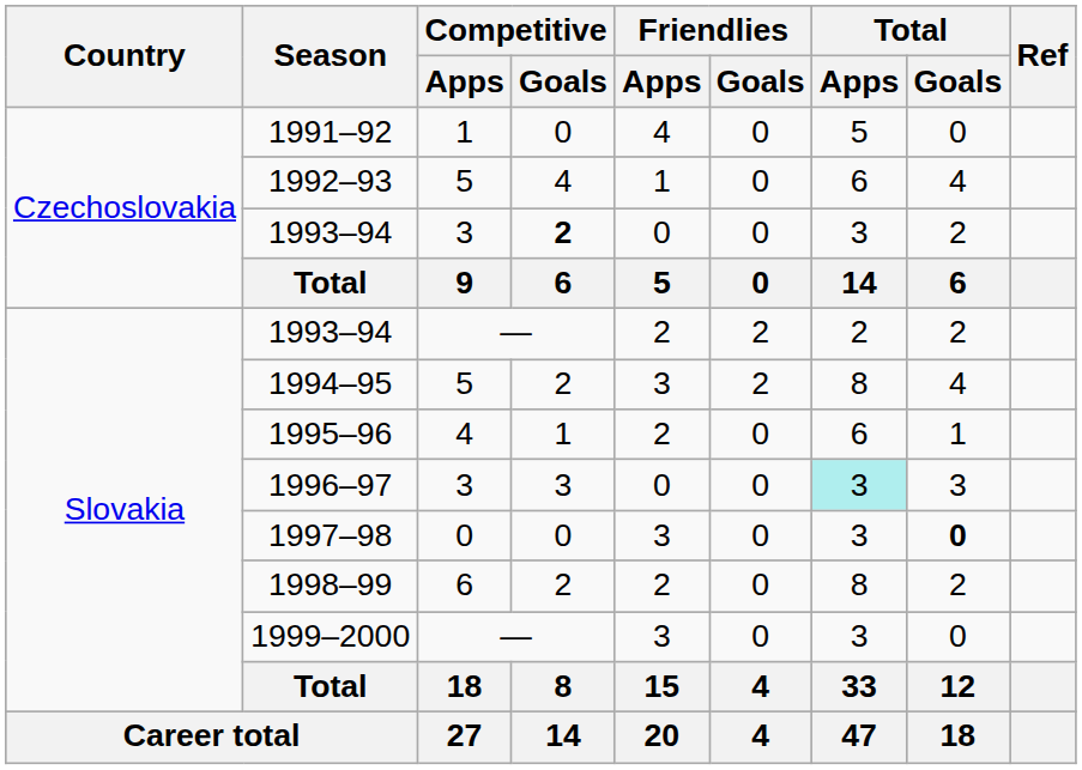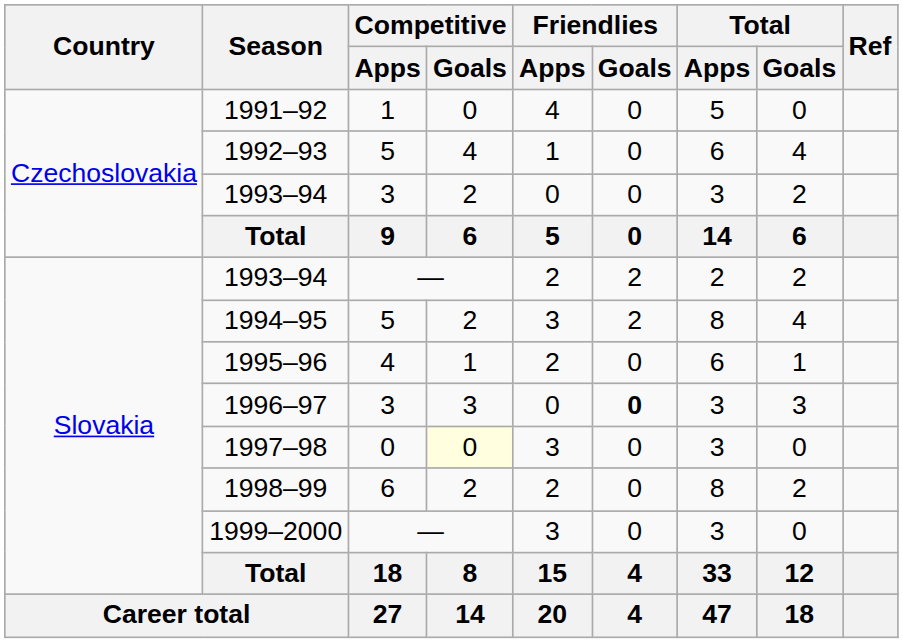1993–94 / 3 | Competitive / Goals: bold -> normal
1996–97 | Friendlies / Goals: normal -> bold
1996–97 | Total / Apps: paleturquoise background -> no background
1997–98 | Competitive / Goals: no background -> lightyellow background
1997–98 | Total / Goals: bold -> normal
